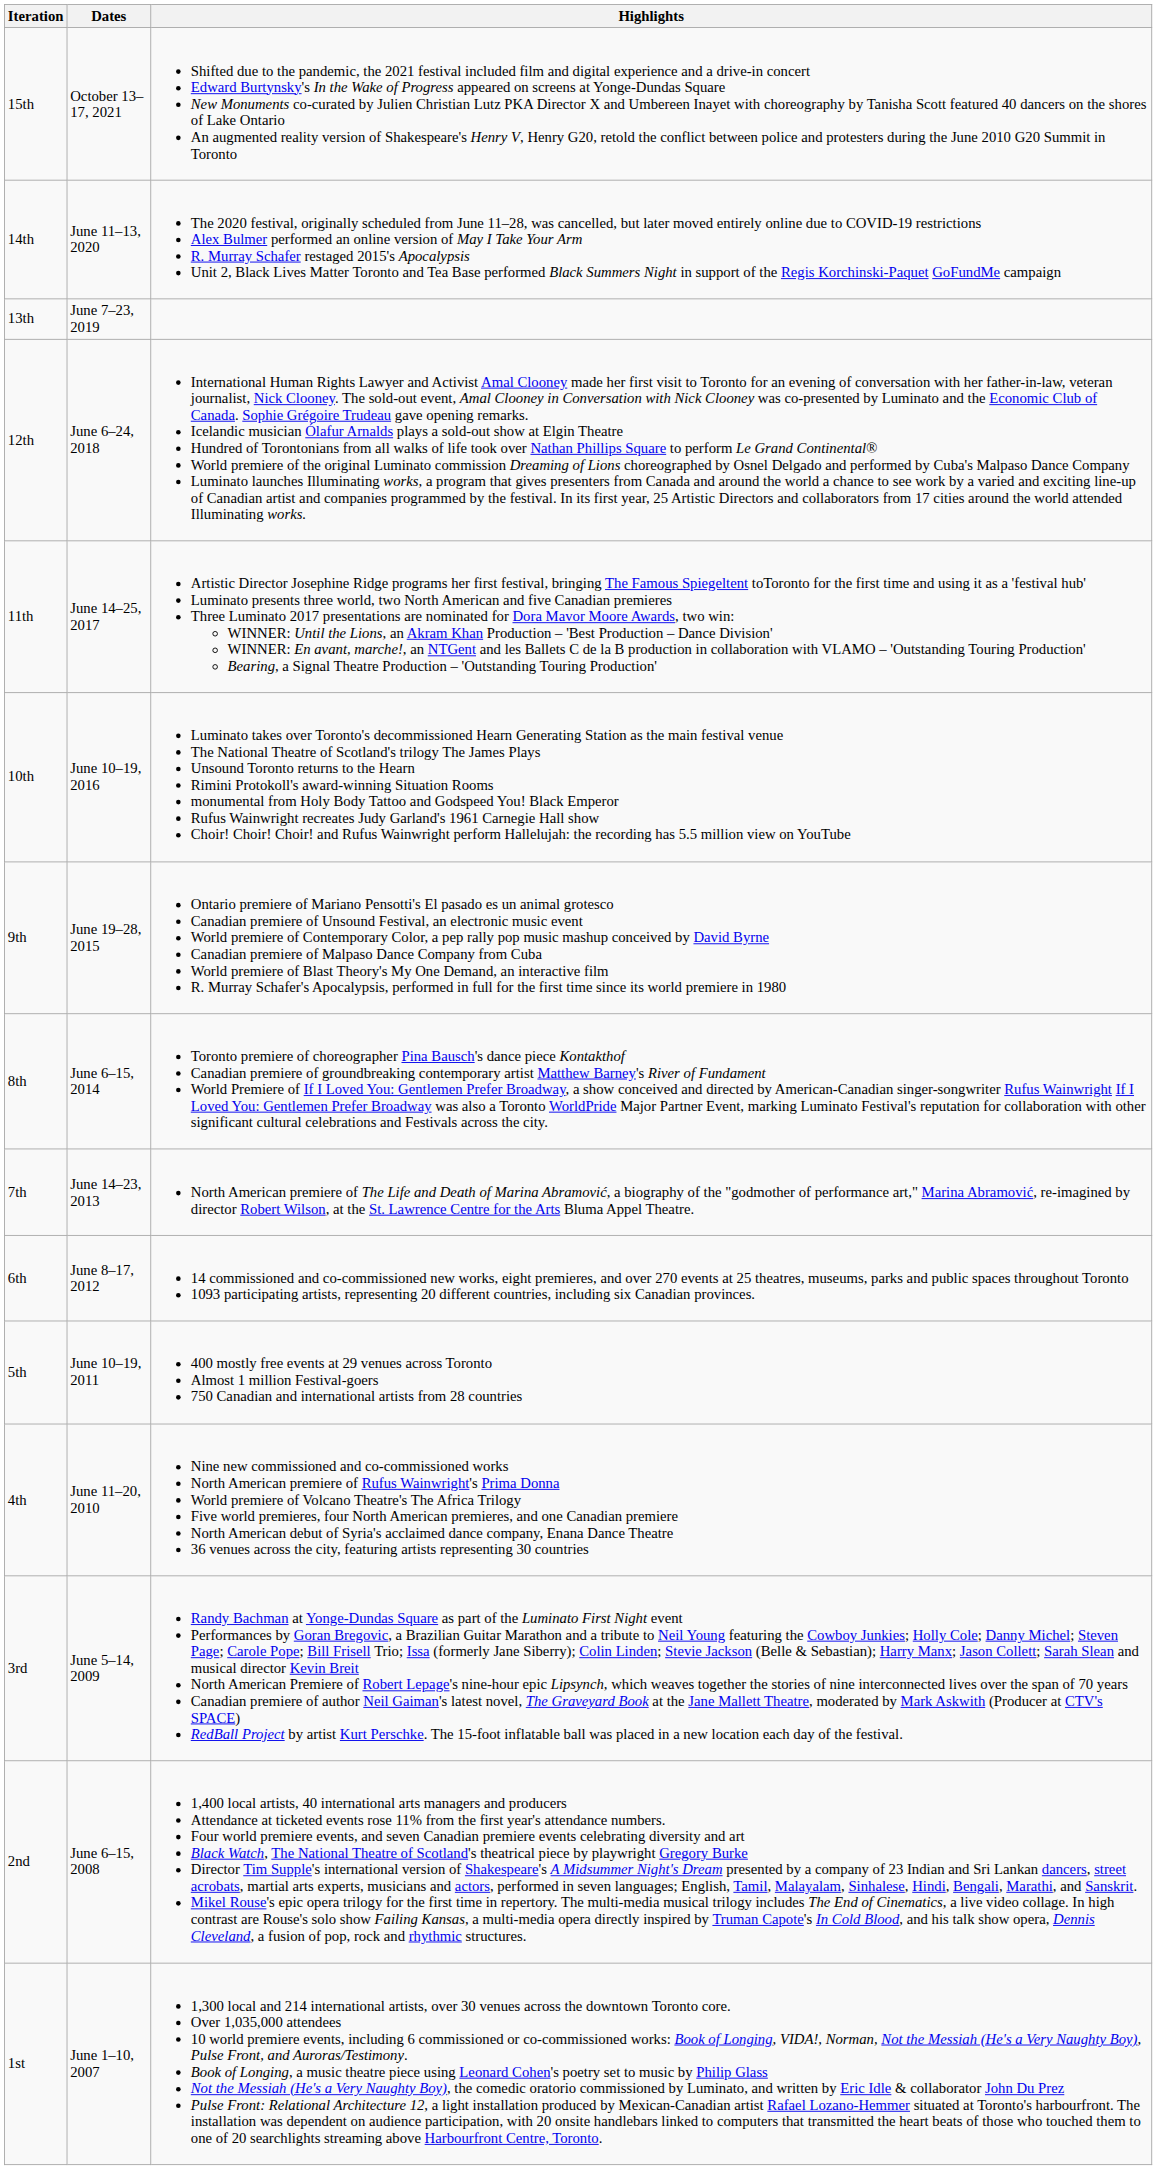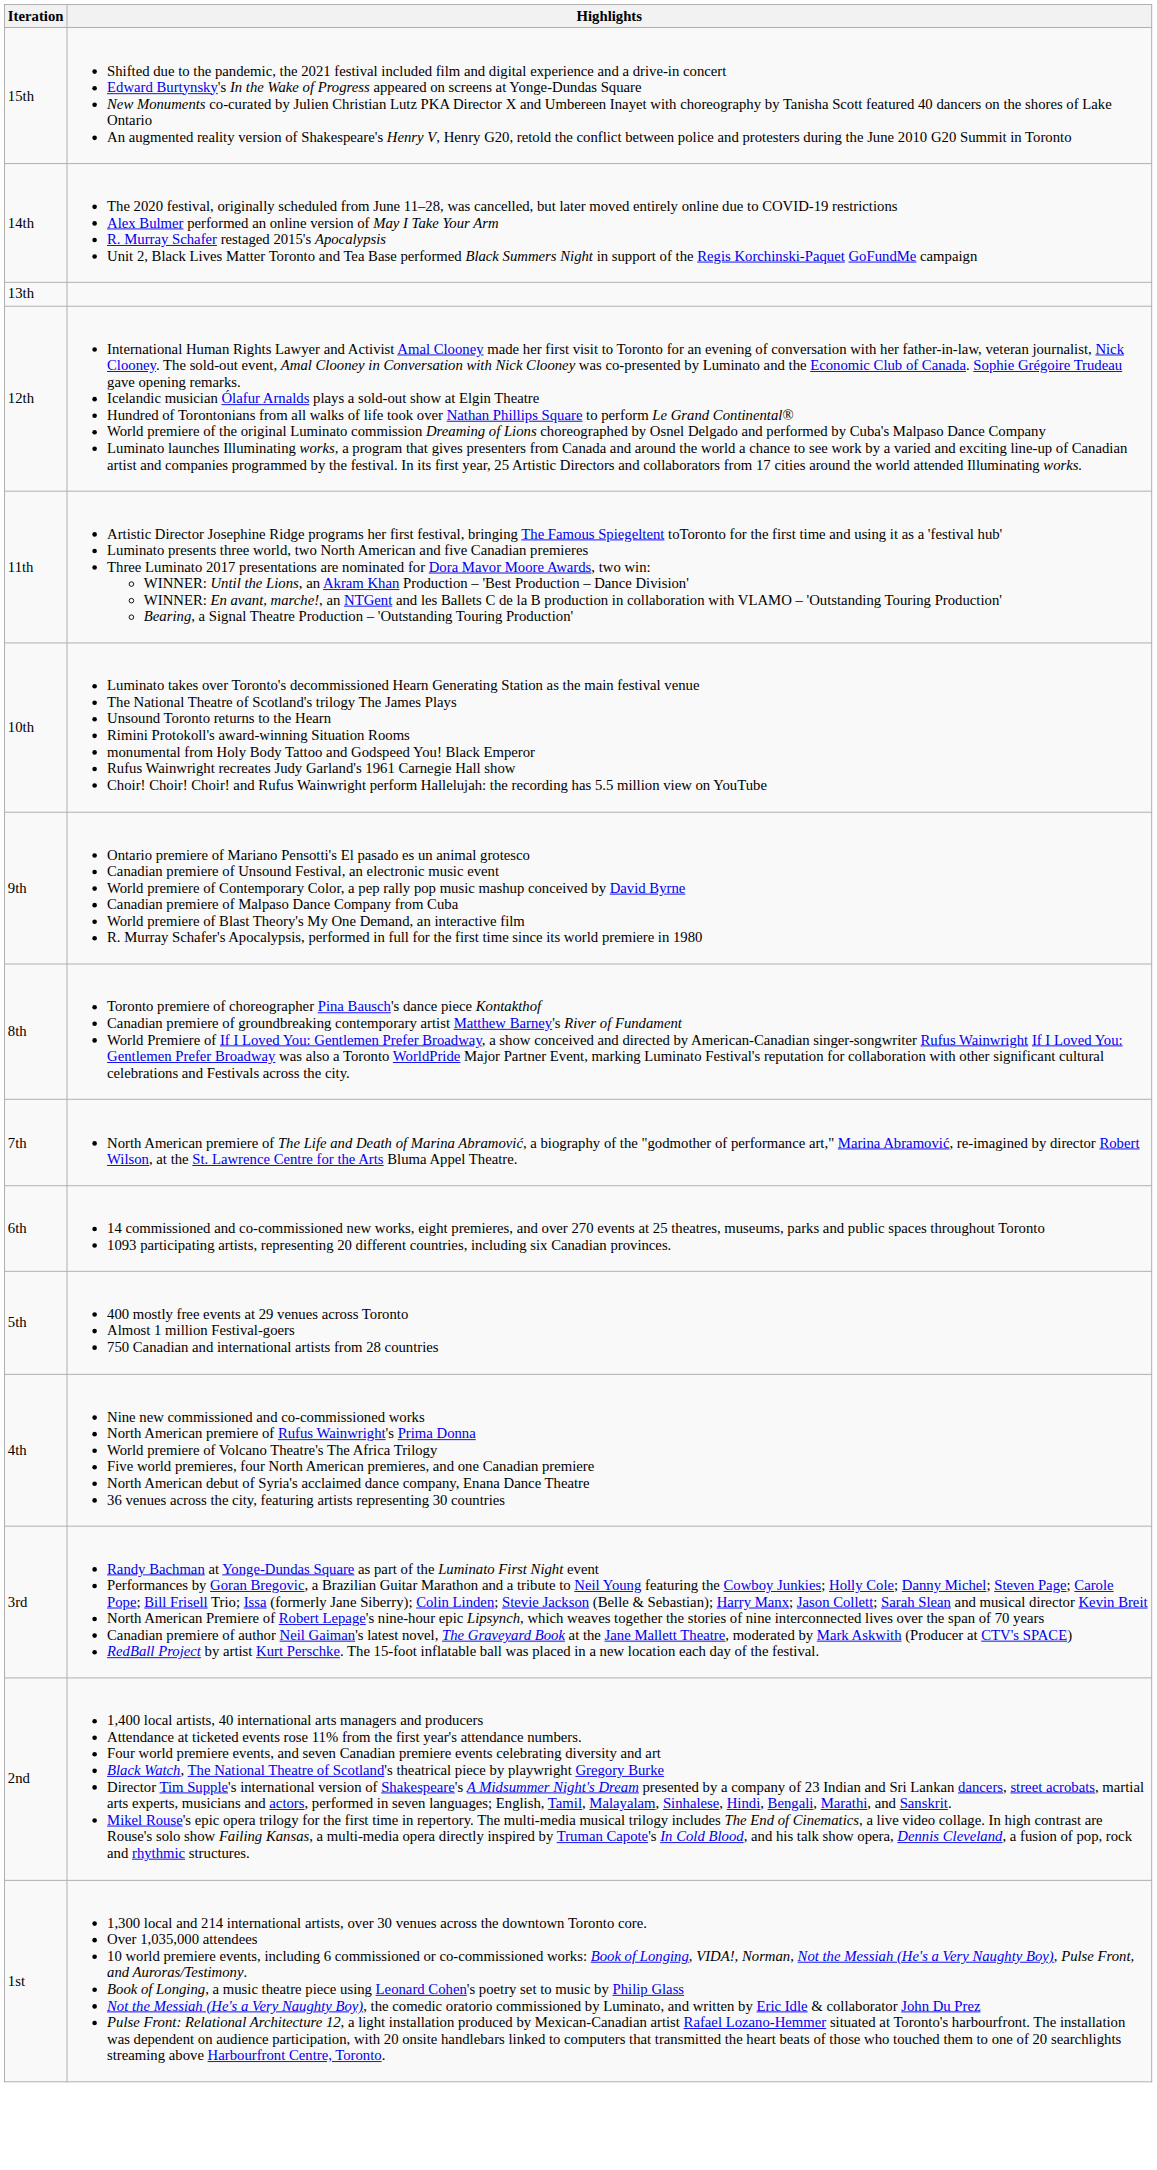- column: Dates | October 13–17, 2021 | June 11–13, 2020 | June 7–23, 2019 | June 6–24, 2018 | June 14–25, 2017 | June 10–19, 2016 | June 19–28, 2015 | June 6–15, 2014 | June 14–23, 2013 | June 8–17, 2012 | June 10–19, 2011 | June 11–20, 2010 | June 5–14, 2009 | June 6–15, 2008 | June 1–10, 2007
